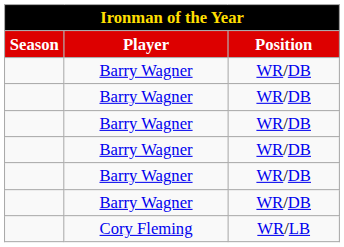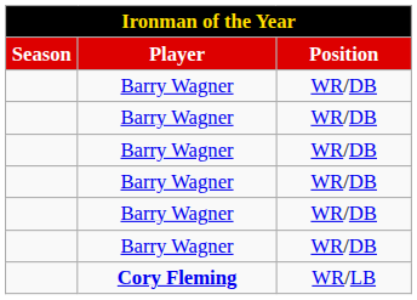Cory Fleming | Player: normal -> bold
